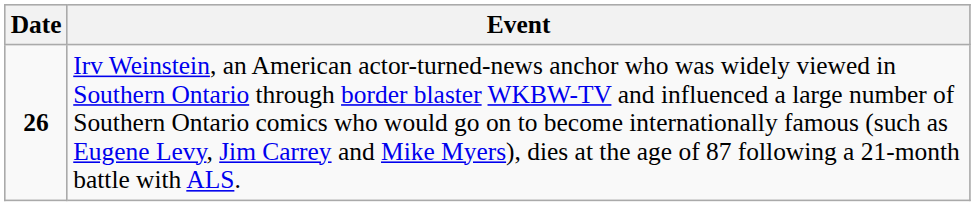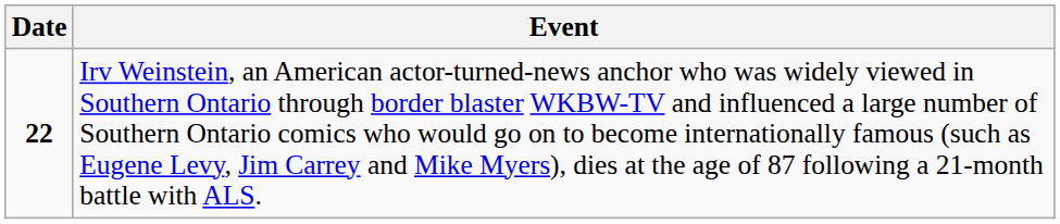row 2 | Date: 26 -> 22
